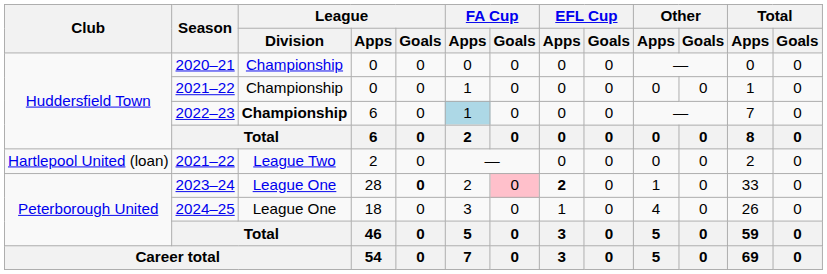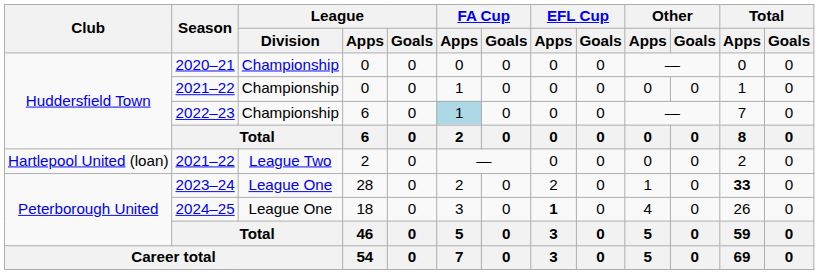2022–23 | League / Division: bold -> normal
2023–24 | League / Goals: bold -> normal
2023–24 | FA Cup / Goals: pink background -> no background
2023–24 | EFL Cup / Apps: bold -> normal
2023–24 | Total / Apps: normal -> bold
2024–25 | EFL Cup / Apps: normal -> bold
